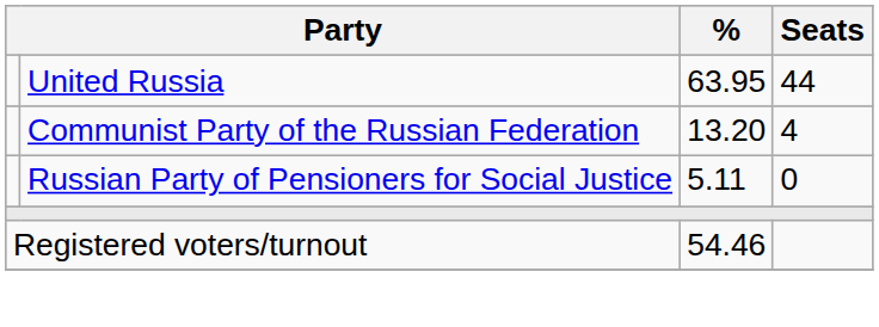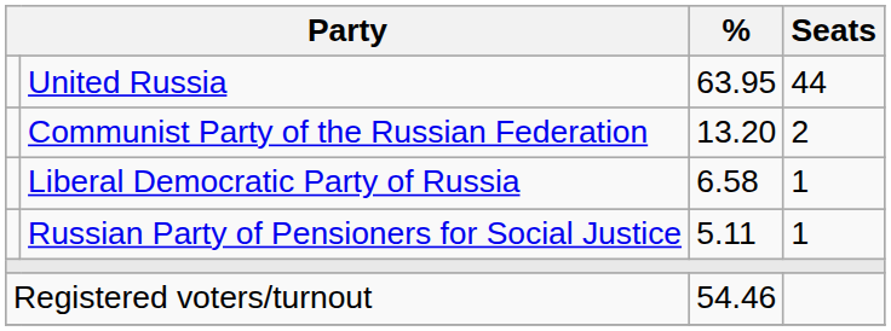Communist Party of the Russian Federation | Seats: 4 -> 2
+ row: Liberal Democratic Party of Russia | 6.58 | 1
Russian Party of Pensioners for Social Justice | Seats: 0 -> 1
